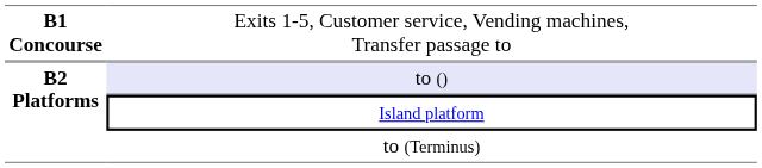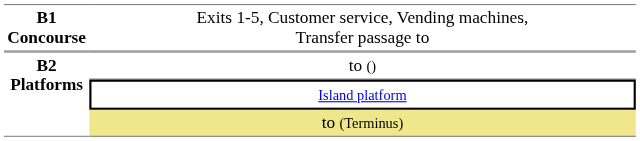to () | column 2: lavender background -> no background
to (Terminus) | column 2: no background -> khaki background
